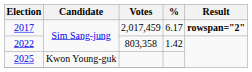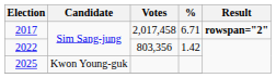2017 | Votes: 2,017,459 -> 2,017,458
2017 | %: 6.17 -> 6.71
2022 | Votes: 803,358 -> 803,356
